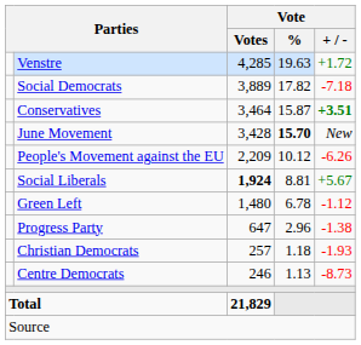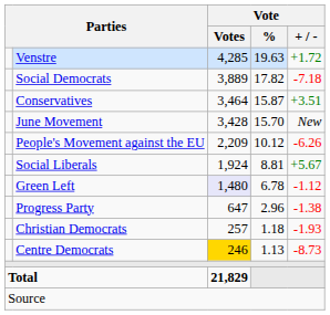Conservatives | Vote / + / -: bold -> normal
June Movement | Vote / %: bold -> normal
Social Liberals | Vote / Votes: bold -> normal
Green Left | Vote / Votes: no background -> lavender background
Centre Democrats | Vote / Votes: no background -> gold background
